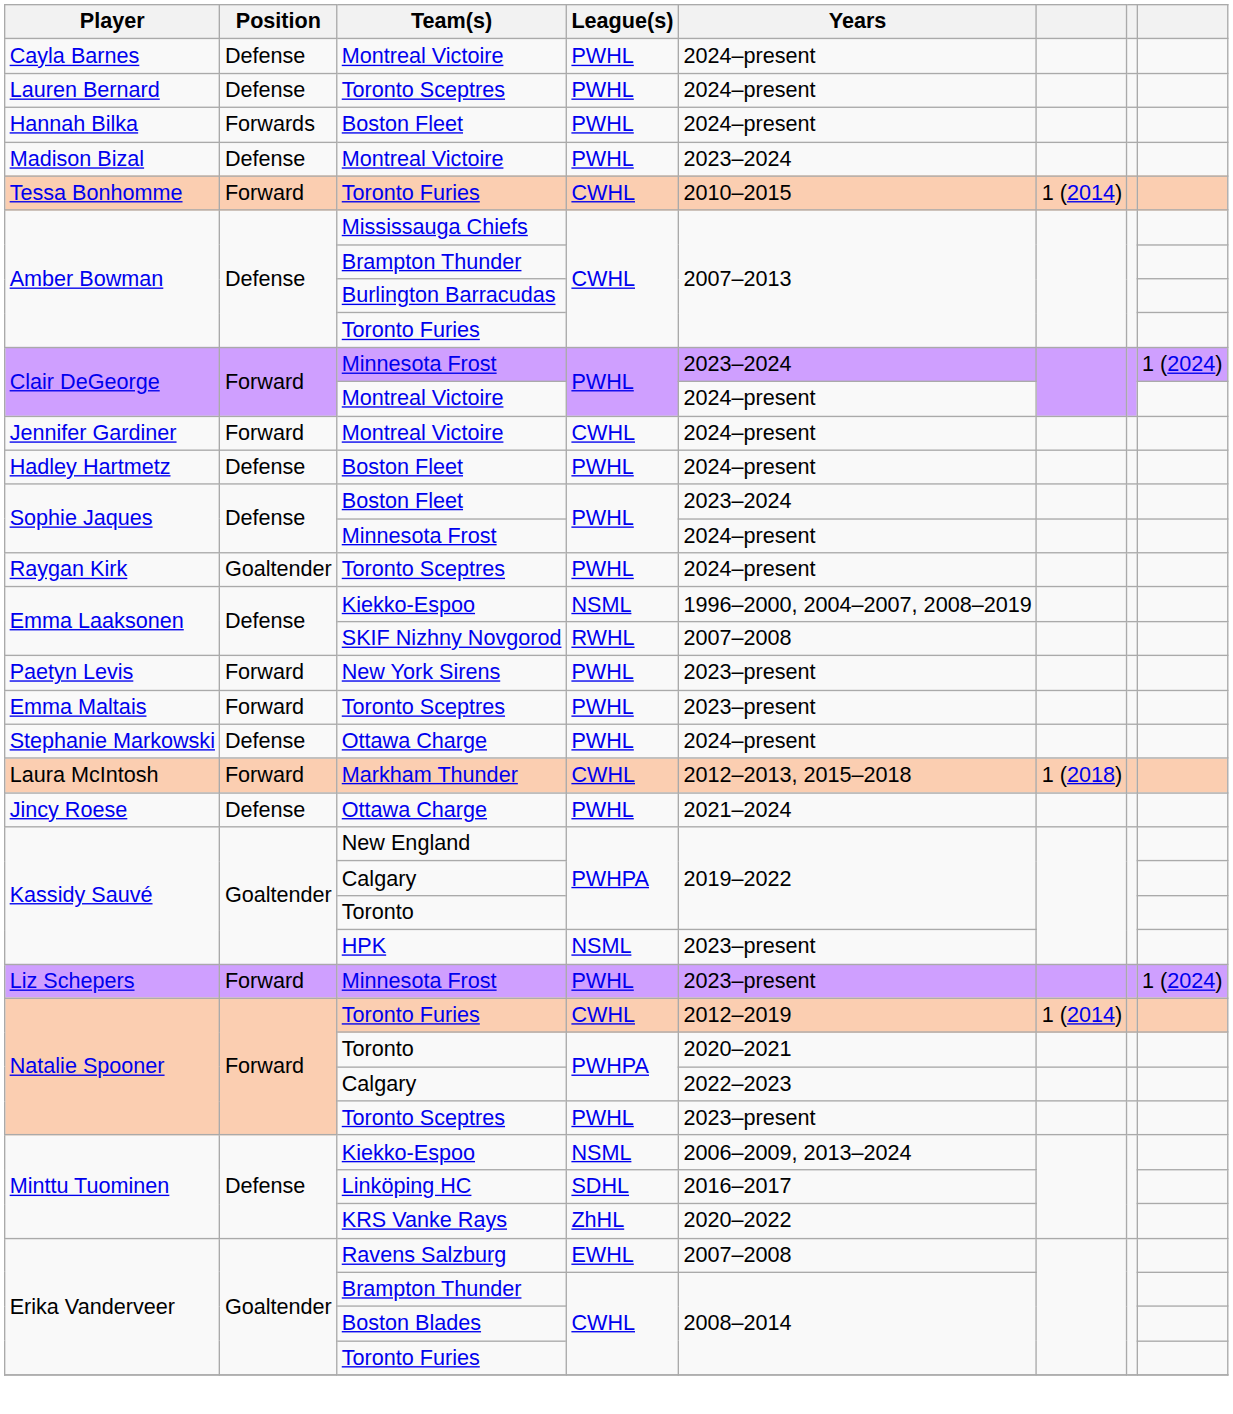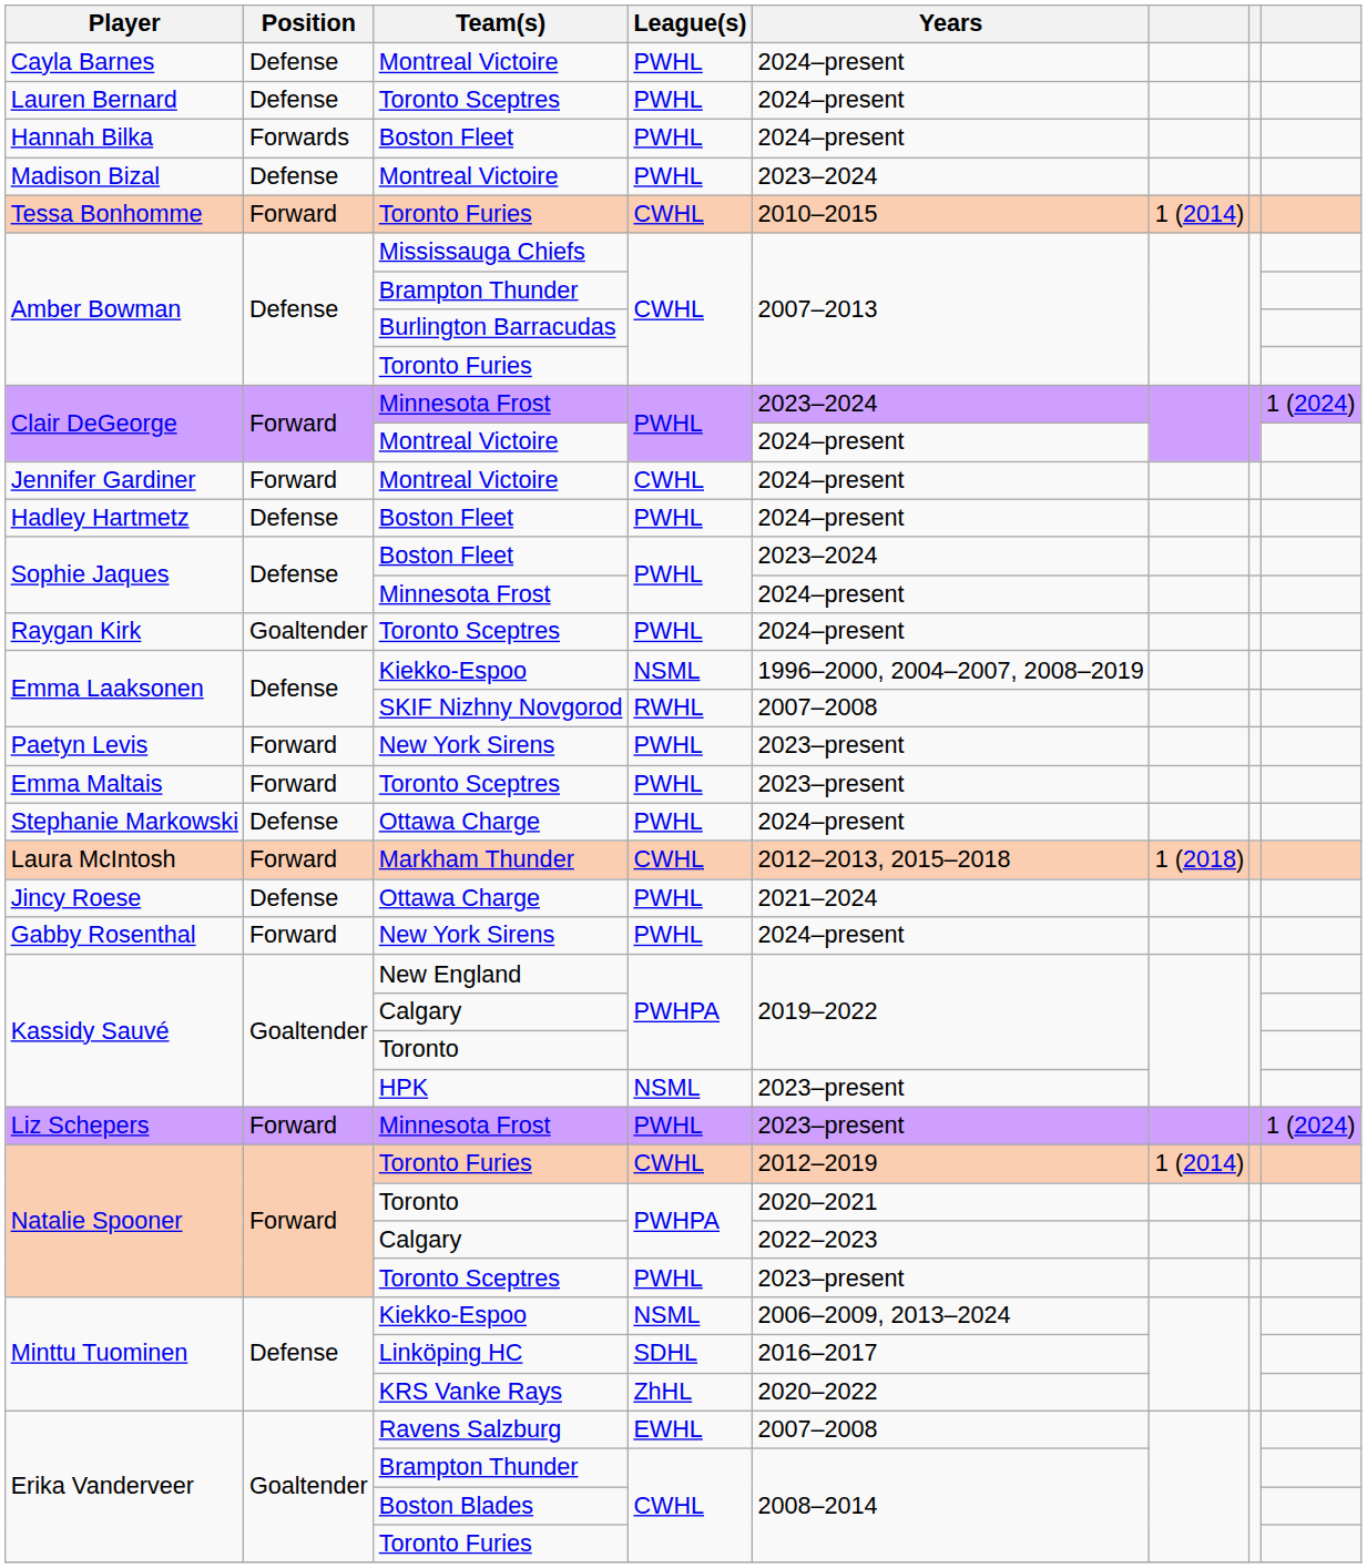+ row: Gabby Rosenthal | Forward | New York Sirens | PWHL | 2024–present
